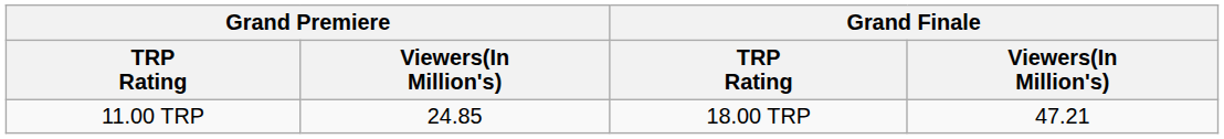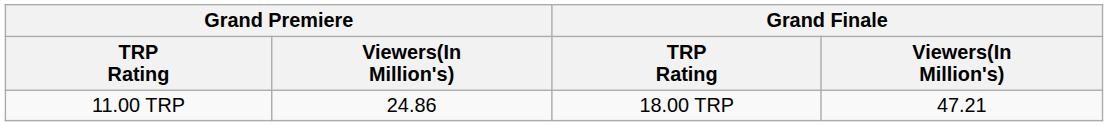11.00 TRP | Grand Premiere / Viewers(In Million's): 24.85 -> 24.86
